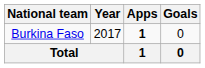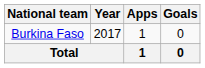Burkina Faso | Apps: bold -> normal
